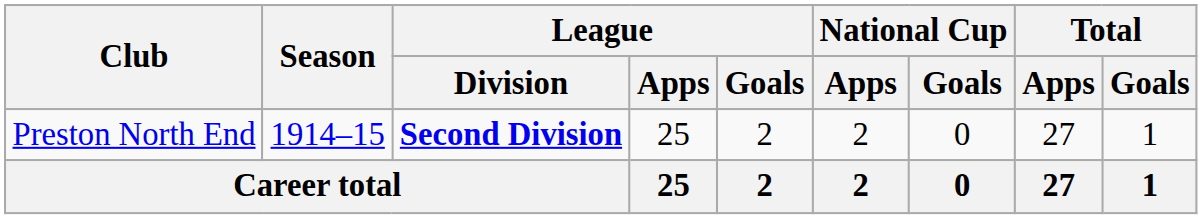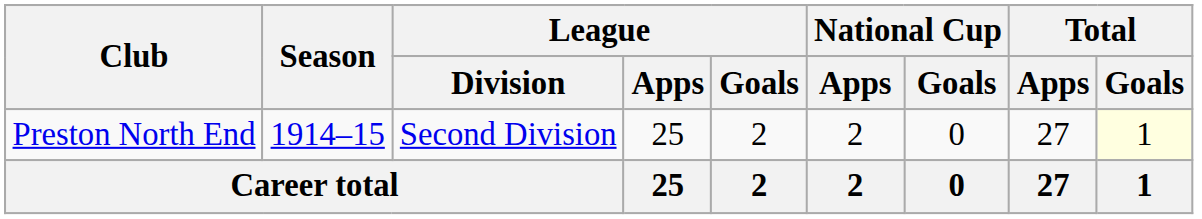Preston North End | League / Division: bold -> normal
Preston North End | Total / Goals: no background -> lightyellow background
